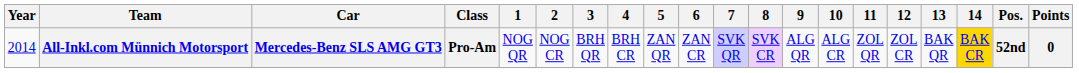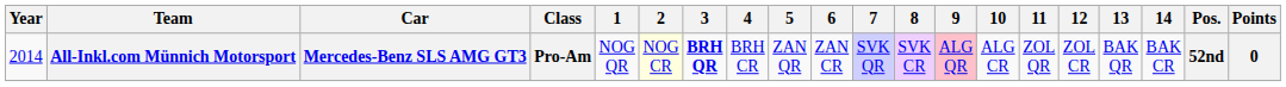row 2 | 2: no background -> lightyellow background
row 2 | 3: normal -> bold
row 2 | 9: no background -> pink background
row 2 | 14: gold background -> no background
